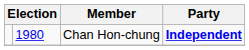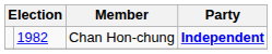Chan Hon-chung | column 2: 1980 -> 1982
